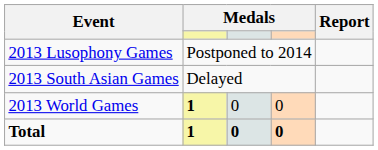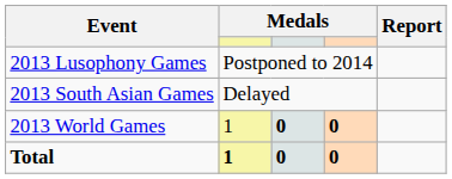2013 World Games | column 2: bold -> normal
2013 World Games | column 3: normal -> bold
2013 World Games | column 4: normal -> bold
